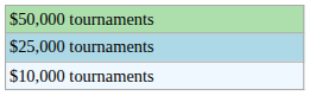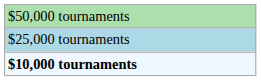row 3 | column 1: normal -> bold
